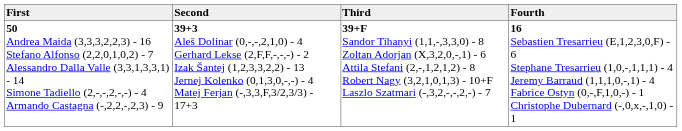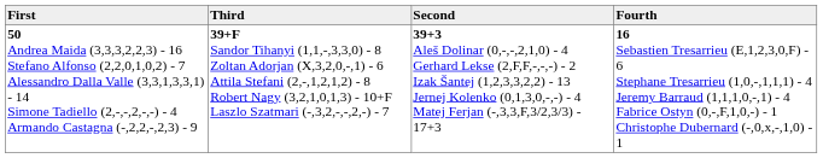columns swapped: Second <-> Third
